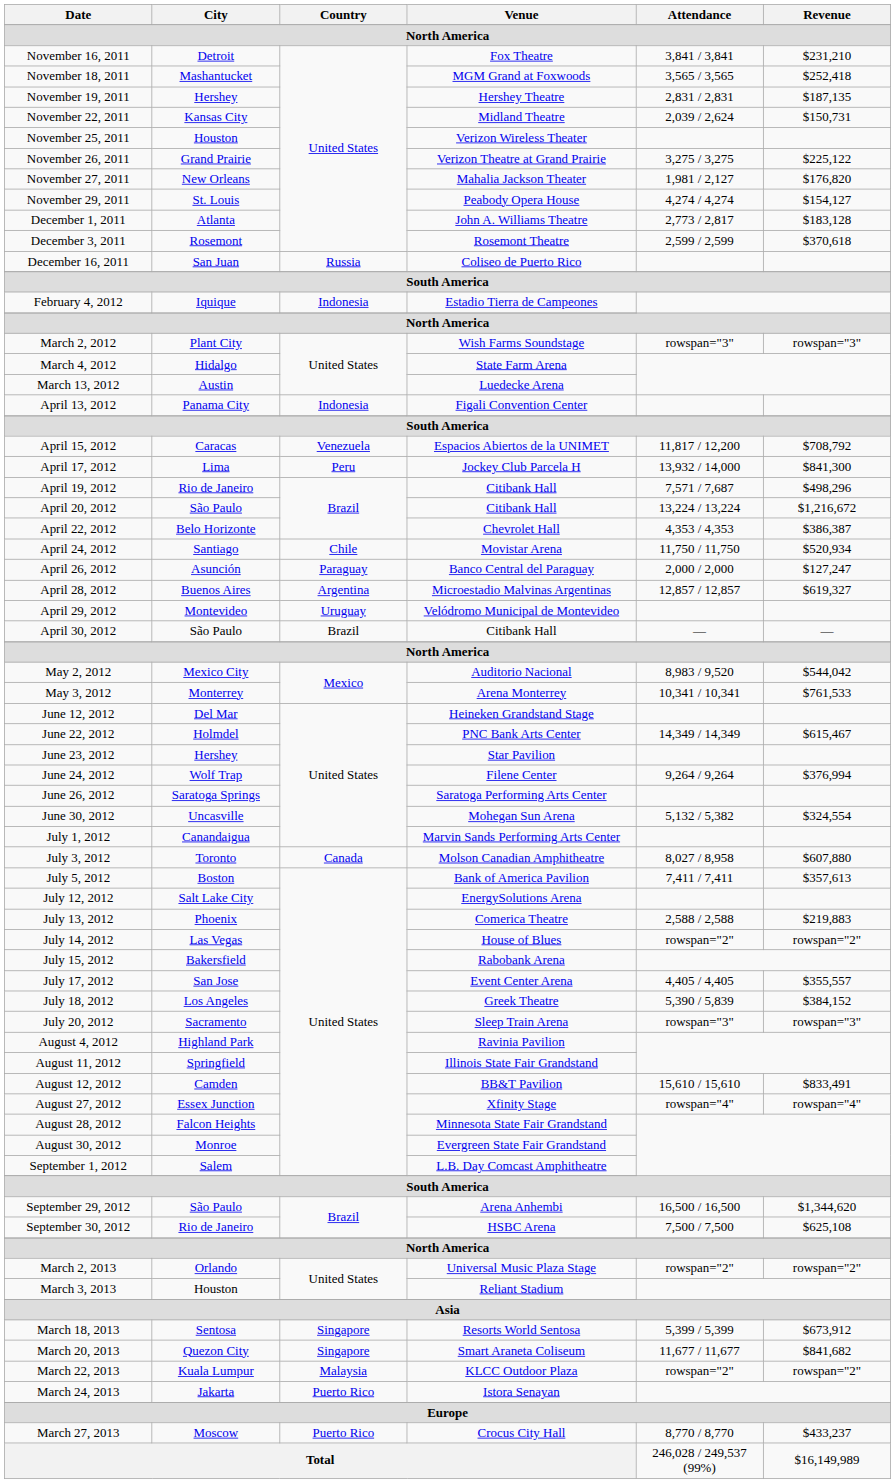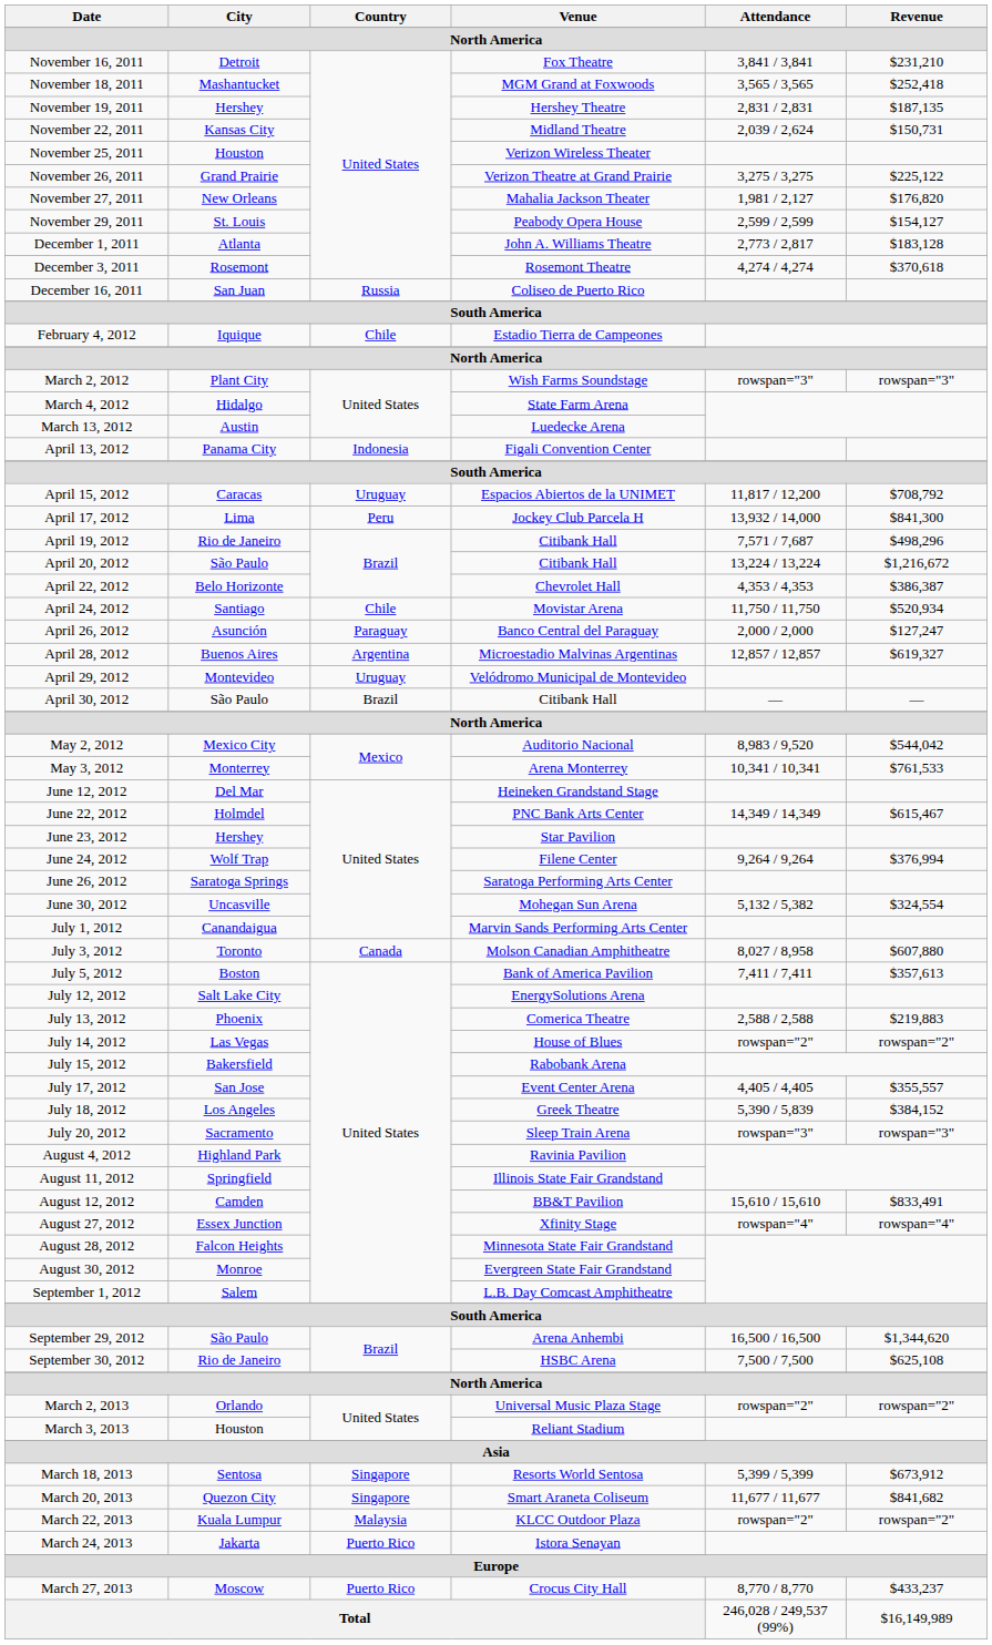November 29, 2011 | Attendance: 4,274 / 4,274 -> 2,599 / 2,599
December 3, 2011 | Attendance: 2,599 / 2,599 -> 4,274 / 4,274
February 4, 2012 | Country: Indonesia -> Chile
April 15, 2012 | Country: Venezuela -> Uruguay
